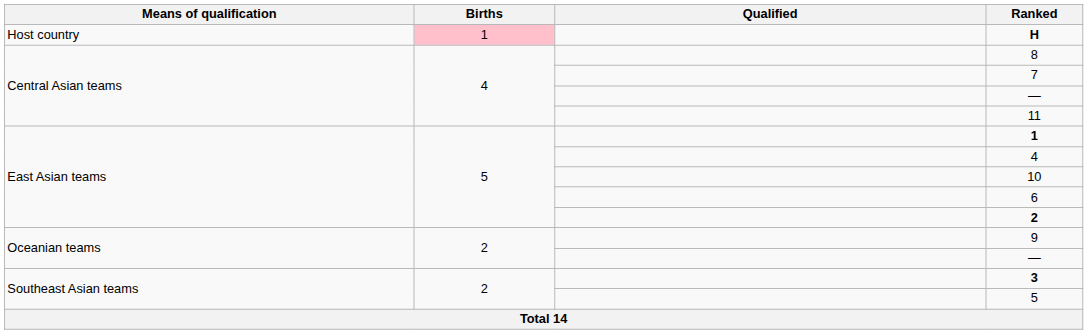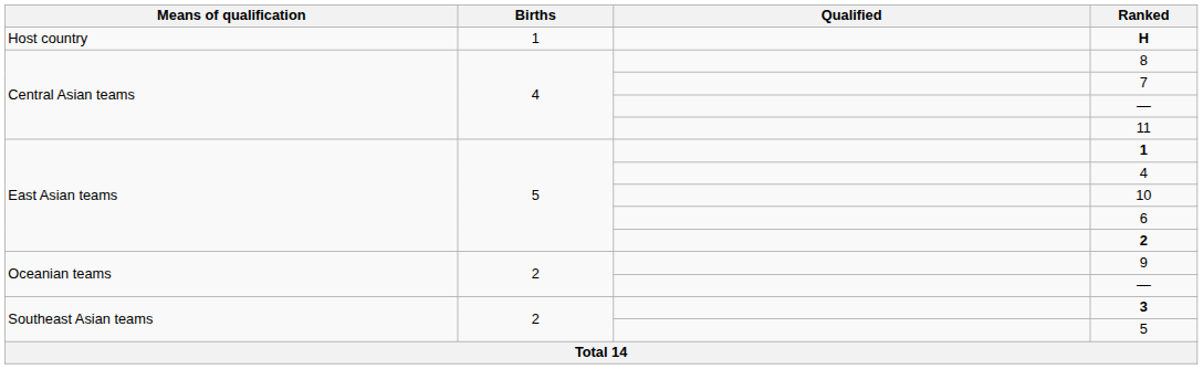H | Births: pink background -> no background
